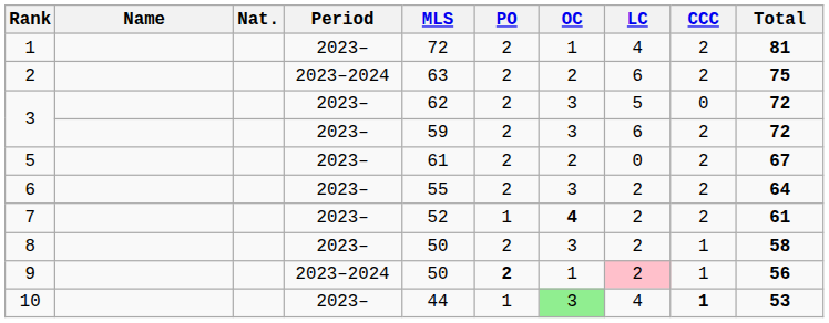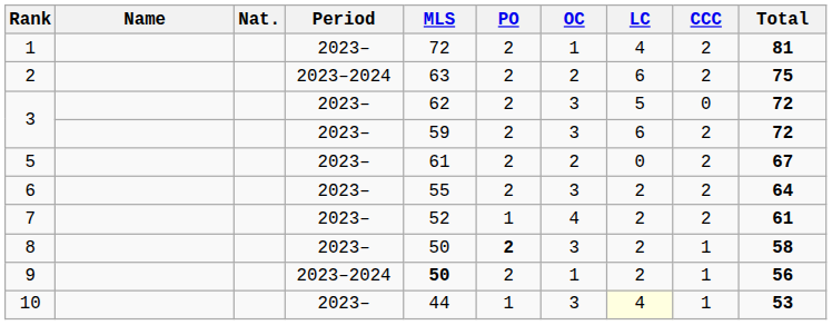7 | OC: bold -> normal
8 | PO: normal -> bold
9 | MLS: normal -> bold
9 | PO: bold -> normal
9 | LC: pink background -> no background
10 | OC: lightgreen background -> no background
10 | LC: no background -> lightyellow background
10 | CCC: bold -> normal
